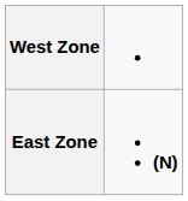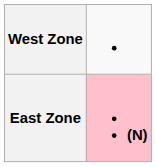East Zone | column 2: no background -> pink background
